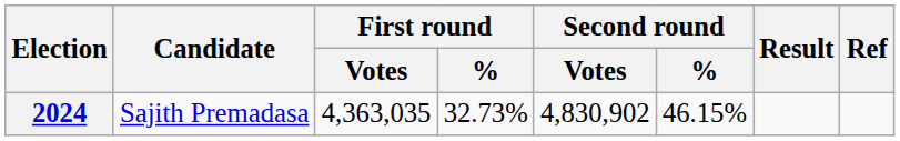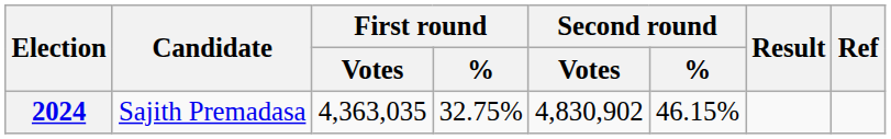2024 | First round / %: 32.73% -> 32.75%
